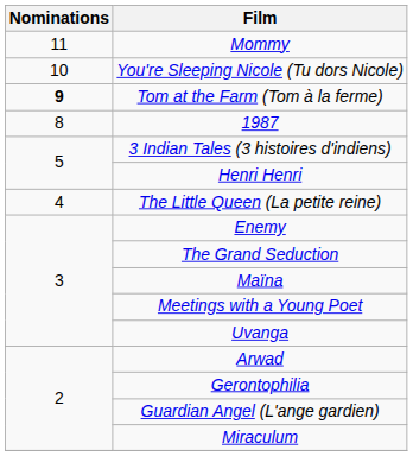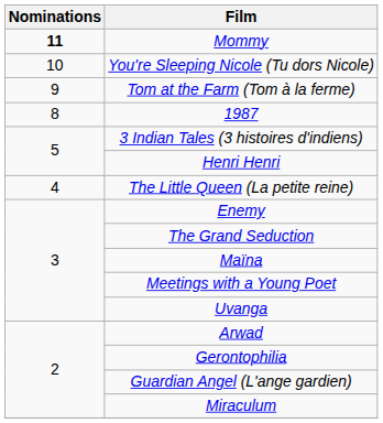Mommy | Nominations: normal -> bold
Tom at the Farm (Tom à la ferme) | Nominations: bold -> normal
